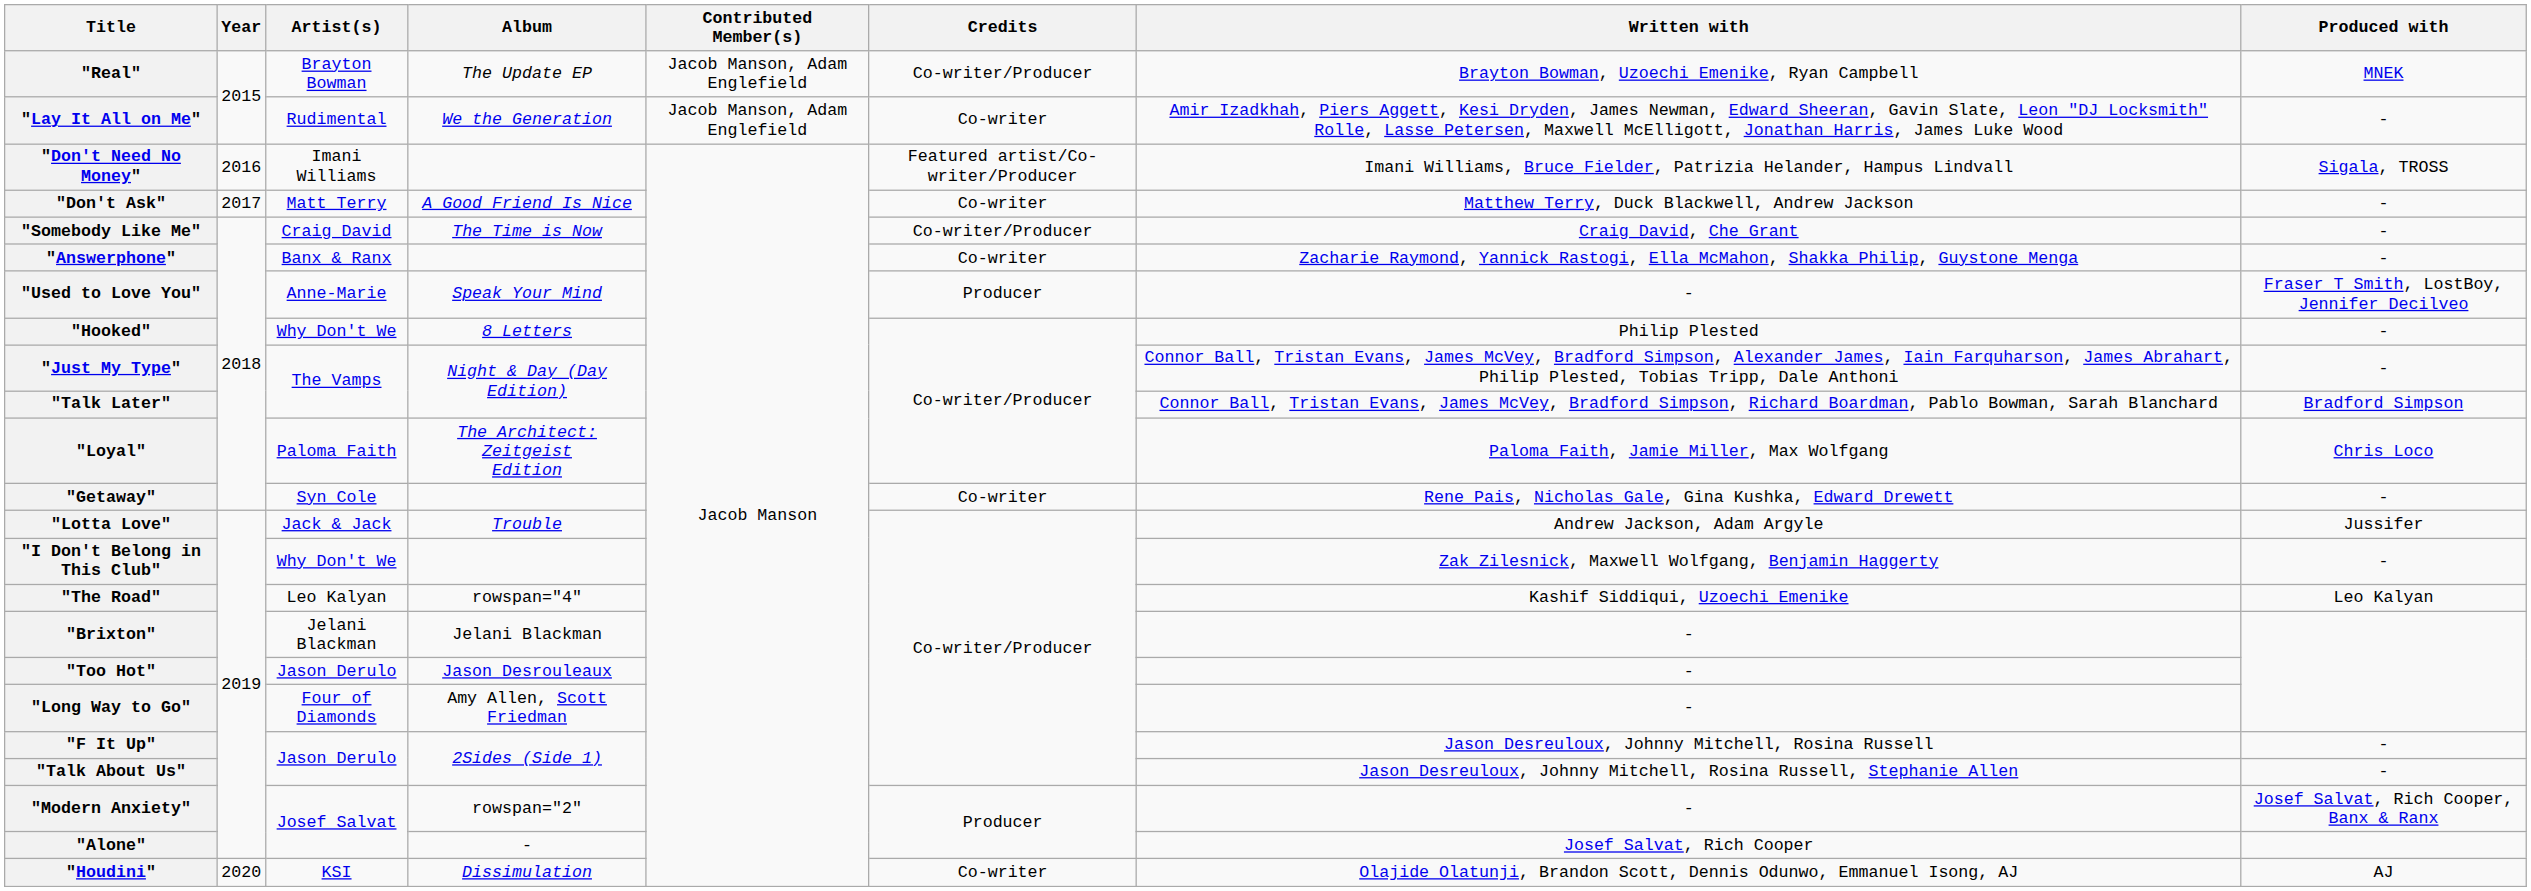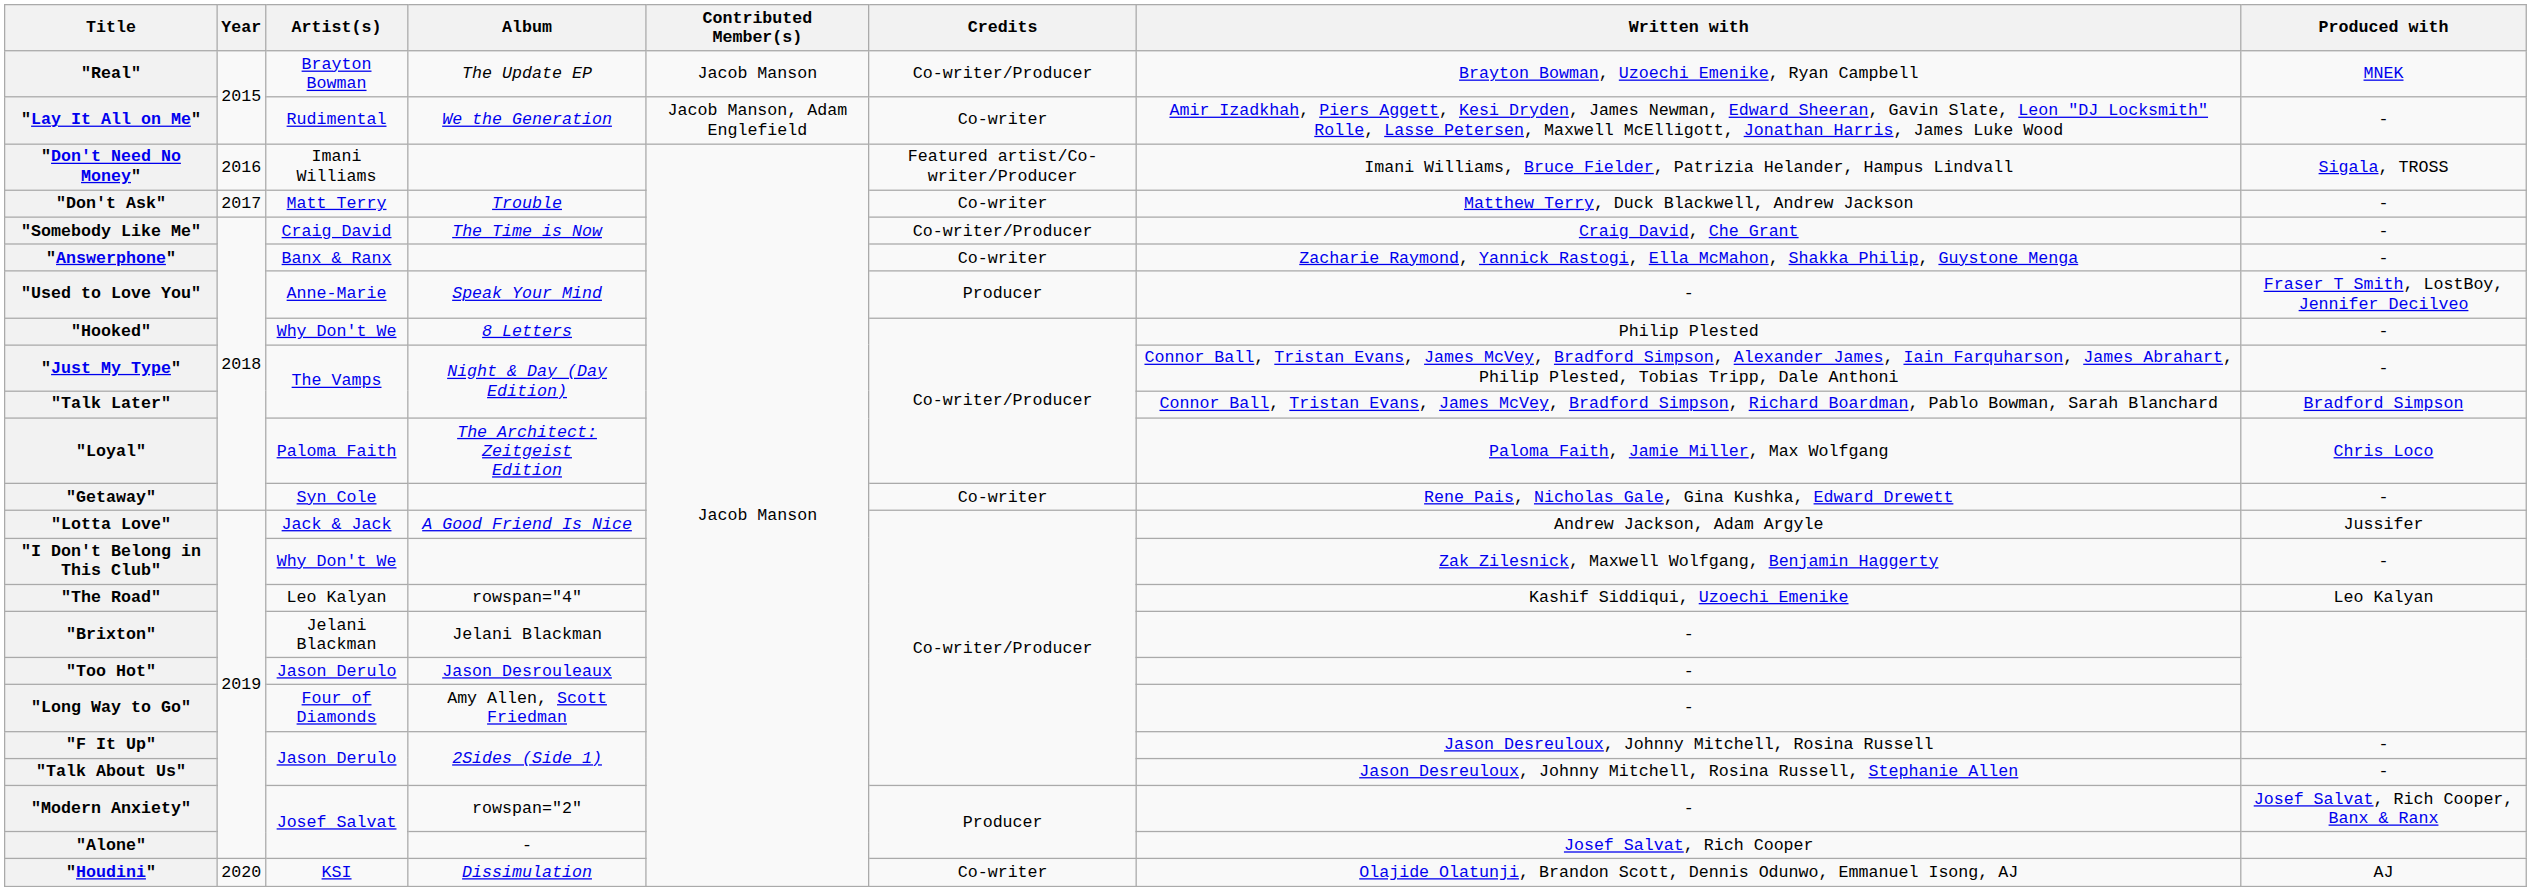"Real" | Contributed Member(s): Jacob Manson, Adam Englefield -> Jacob Manson
"Don't Ask" | Album: A Good Friend Is Nice -> Trouble
"Lotta Love" | Album: Trouble -> A Good Friend Is Nice
